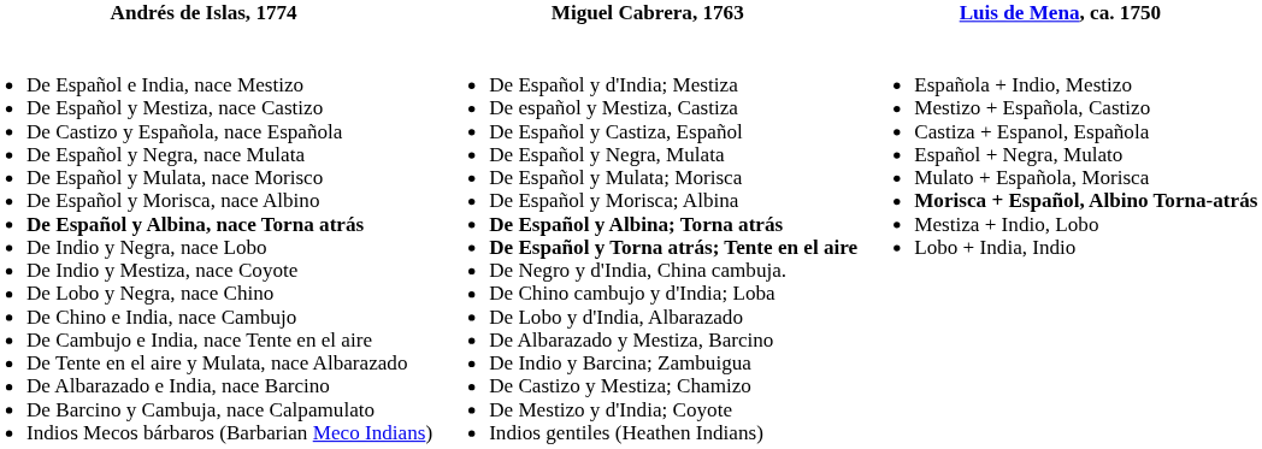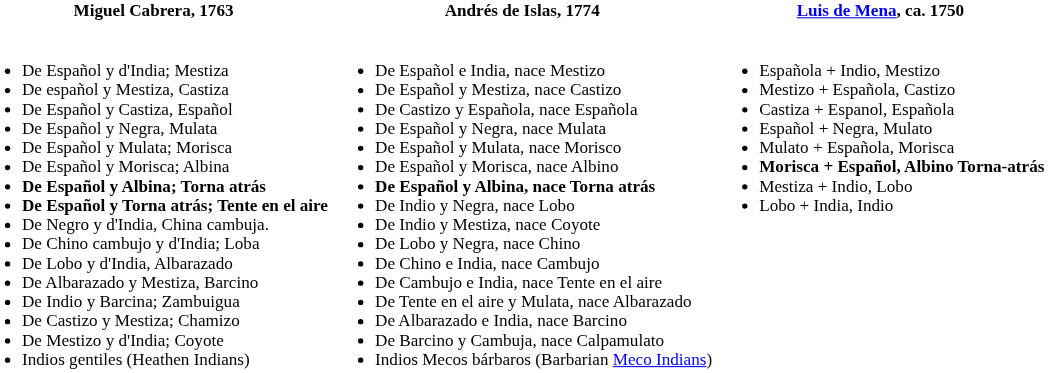columns swapped: Miguel Cabrera, 1763 <-> Andrés de Islas, 1774
